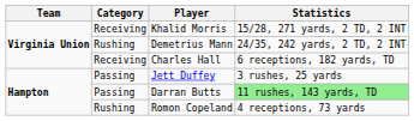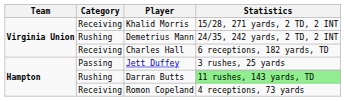Darran Butts | Category: Passing -> Rushing
Romon Copeland | Category: Rushing -> Receiving
